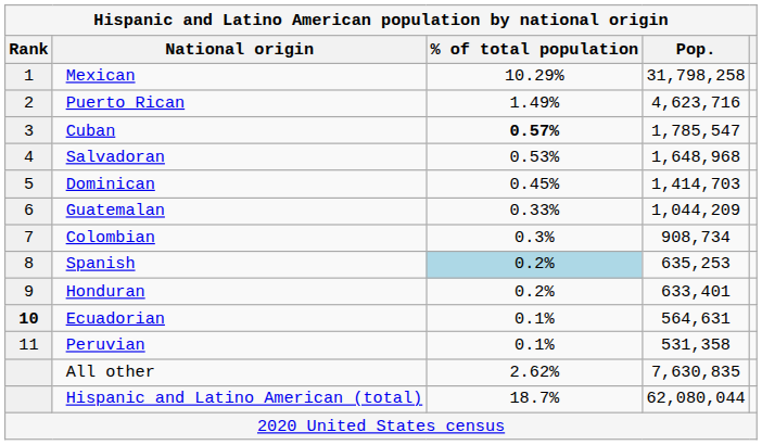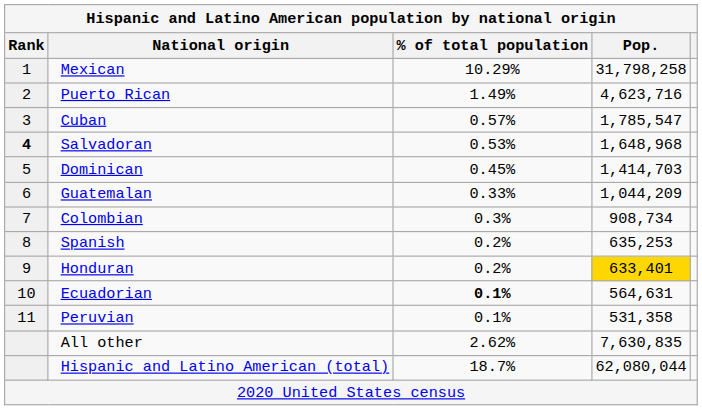Cuban | % of total population: bold -> normal
Salvadoran | Rank: normal -> bold
Spanish | % of total population: lightblue background -> no background
Honduran | Pop.: no background -> gold background
Ecuadorian | Rank: bold -> normal
Ecuadorian | % of total population: normal -> bold
